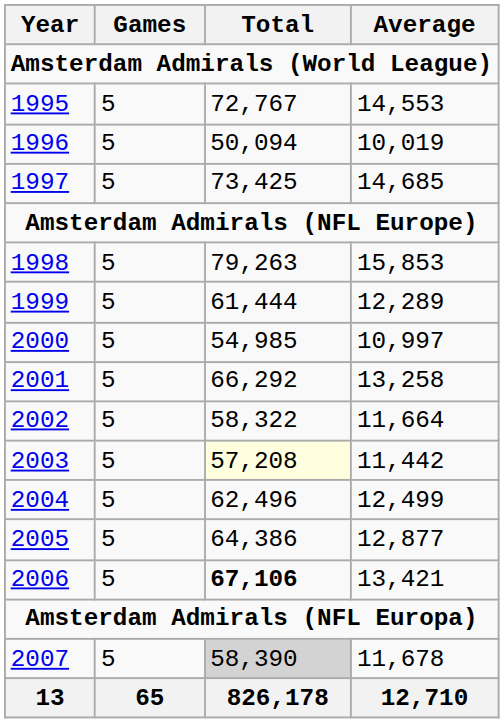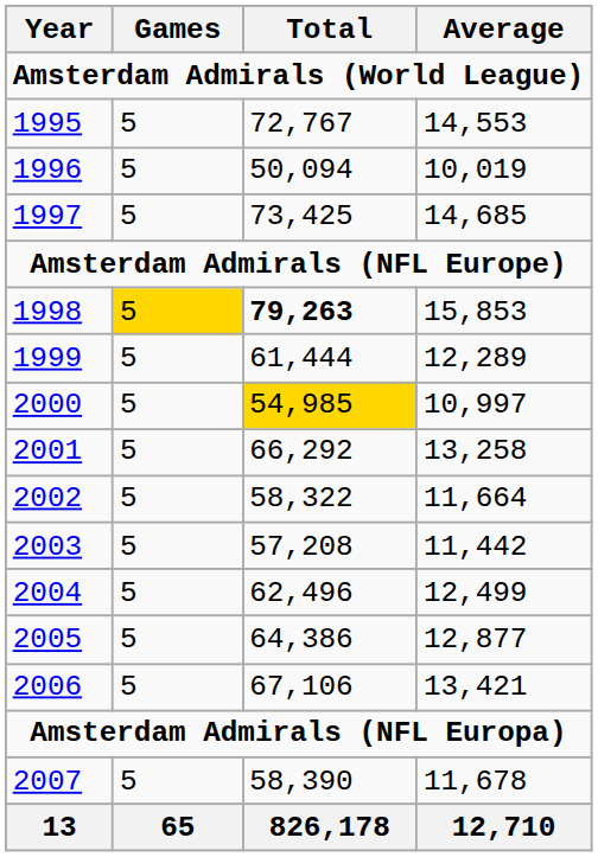1998 | Games: no background -> gold background
1998 | Total: normal -> bold
2000 | Total: no background -> gold background
2003 | Total: lightyellow background -> no background
2006 | Total: bold -> normal
2007 | Total: lightgrey background -> no background
